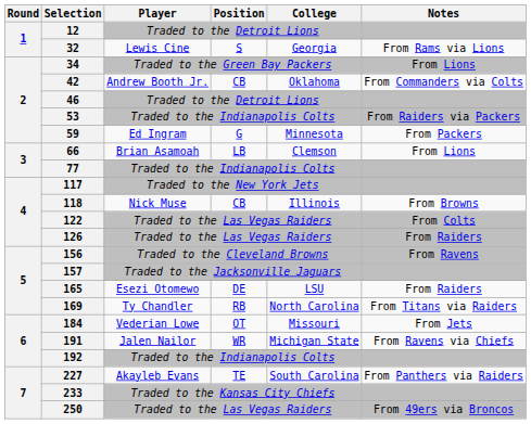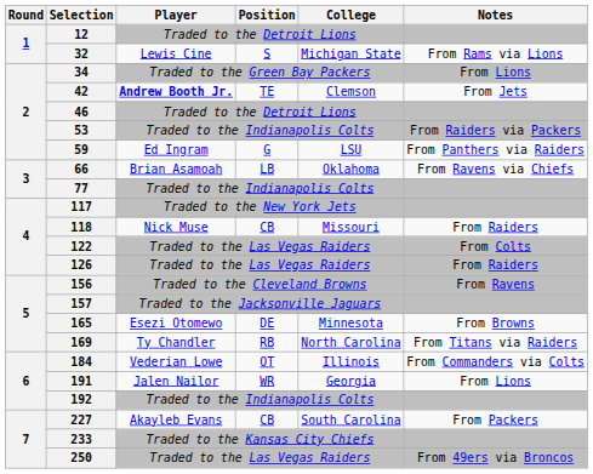32 | College: Georgia -> Michigan State
42 | Player: normal -> bold
42 | Position: CB -> TE
42 | College: Oklahoma -> Clemson
42 | Notes: From Commanders via Colts -> From Jets
59 | College: Minnesota -> LSU
59 | Notes: From Packers -> From Panthers via Raiders
66 | College: Clemson -> Oklahoma
66 | Notes: From Lions -> From Ravens via Chiefs
118 | College: Illinois -> Missouri
118 | Notes: From Browns -> From Raiders
165 | College: LSU -> Minnesota
165 | Notes: From Raiders -> From Browns
184 | College: Missouri -> Illinois
184 | Notes: From Jets -> From Commanders via Colts
191 | College: Michigan State -> Georgia
191 | Notes: From Ravens via Chiefs -> From Lions
227 | Position: TE -> CB
227 | Notes: From Panthers via Raiders -> From Packers
